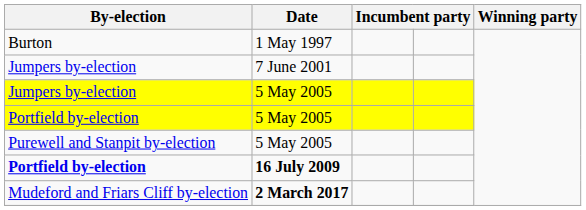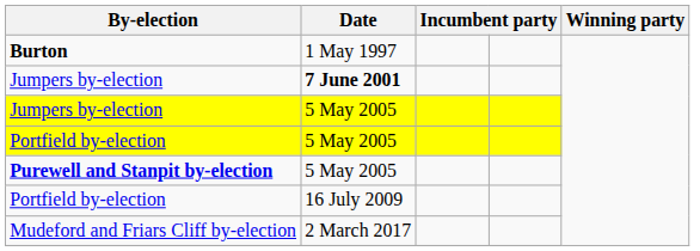Burton | By-election: normal -> bold
Jumpers by-election / 7 June 2001 | Date: normal -> bold
Purewell and Stanpit by-election | By-election: normal -> bold
Portfield by-election / 16 July 2009 | By-election: bold -> normal
Portfield by-election / 16 July 2009 | Date: bold -> normal
Mudeford and Friars Cliff by-election | Date: bold -> normal
